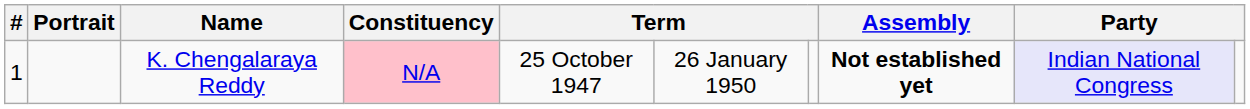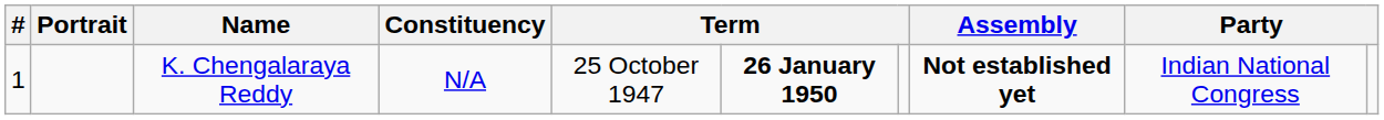K. Chengalaraya Reddy | Constituency: pink background -> no background
K. Chengalaraya Reddy | column 6: normal -> bold
K. Chengalaraya Reddy | column 9: lavender background -> no background
